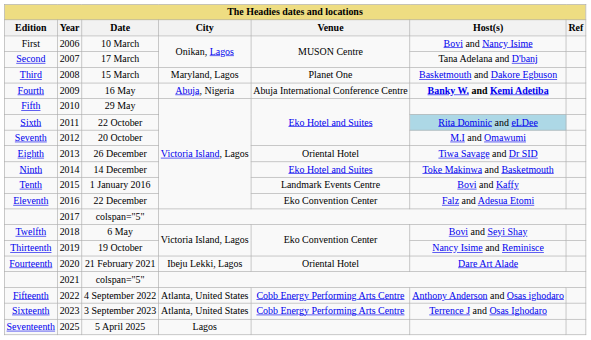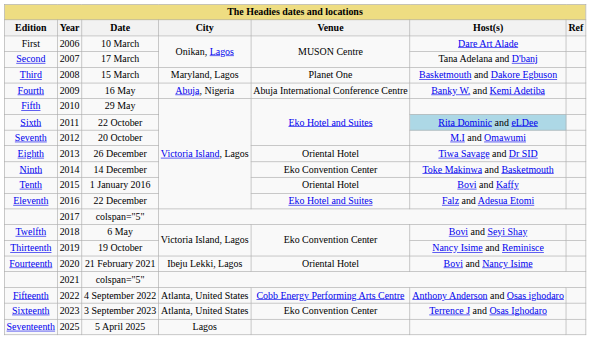First | column 6: Bovi and Nancy Isime -> Dare Art Alade
Fourth | column 6: bold -> normal
Ninth | column 5: Eko Hotel and Suites -> Eko Convention Center
Tenth | column 5: Landmark Events Centre -> Oriental Hotel
Eleventh | column 5: Eko Convention Center -> Eko Hotel and Suites
Fourteenth | column 6: Dare Art Alade -> Bovi and Nancy Isime
Sixteenth | column 5: Cobb Energy Performing Arts Centre -> Eko Convention Center
